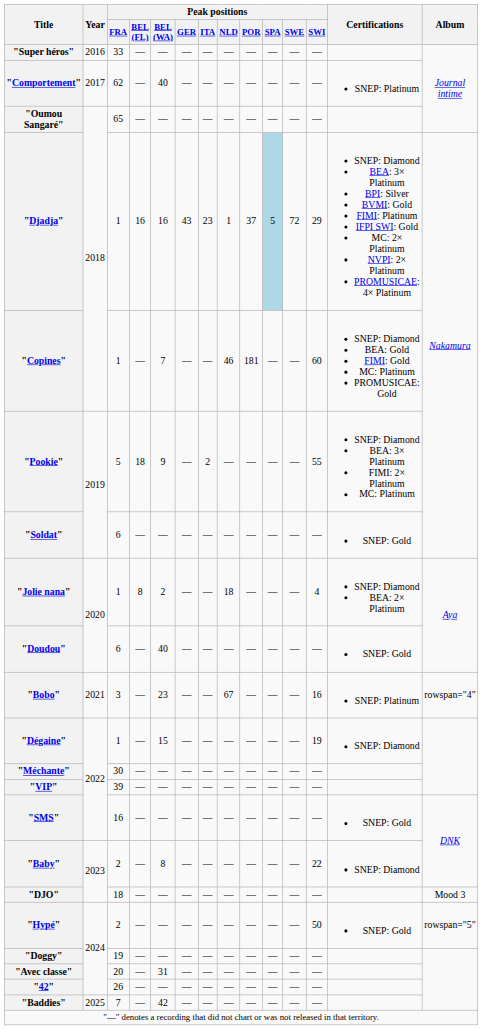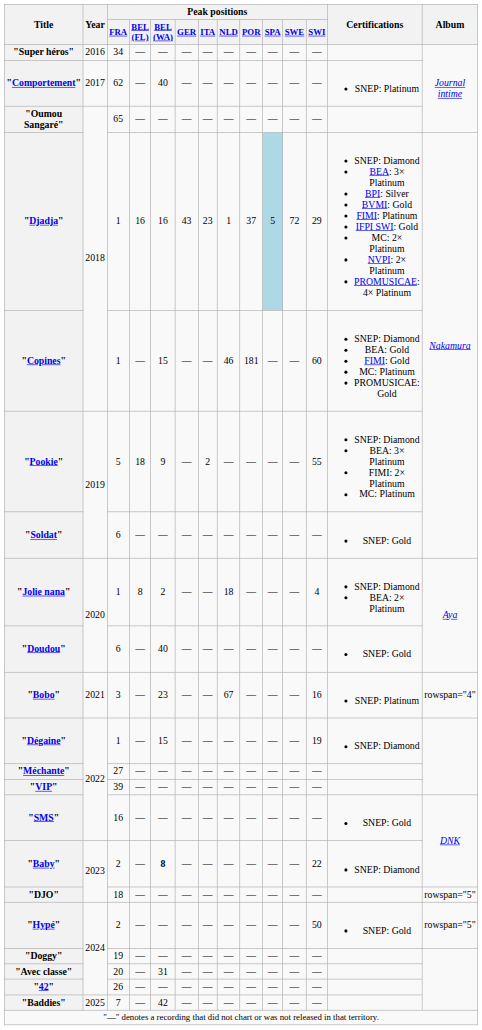"Super héros" | Peak positions / FRA: 33 -> 34
"Copines" | Peak positions / BEL (WA): 7 -> 15
"Méchante" | Peak positions / FRA: 30 -> 27
"Baby" | Peak positions / BEL (WA): normal -> bold
"DJO" | Album: Mood 3 -> rowspan="5"
